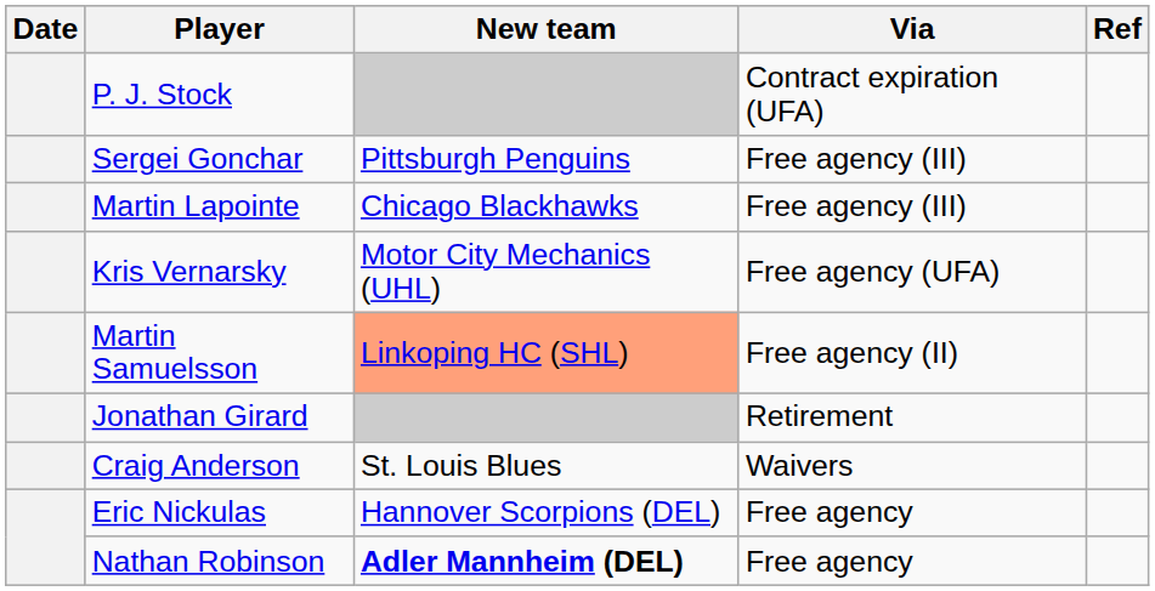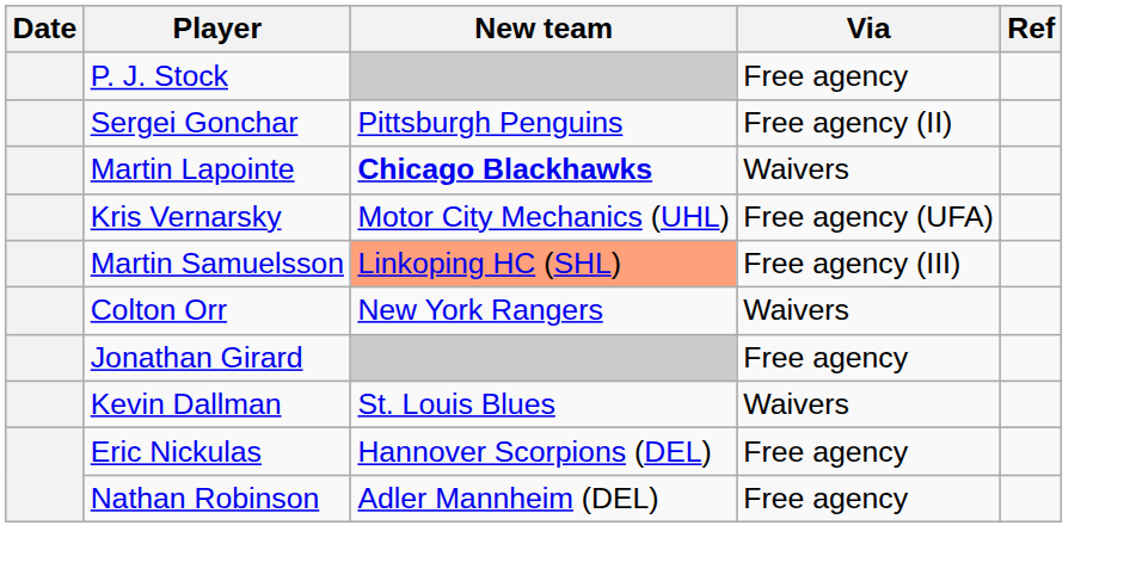P. J. Stock | Via: Contract expiration (UFA) -> Free agency
Sergei Gonchar | Via: Free agency (III) -> Free agency (II)
Martin Lapointe | New team: normal -> bold
Martin Lapointe | Via: Free agency (III) -> Waivers
Martin Samuelsson | Via: Free agency (II) -> Free agency (III)
+ row: Colton Orr | New York Rangers | Waivers
Jonathan Girard | Via: Retirement -> Free agency
+ row: Kevin Dallman | St. Louis Blues | Waivers
- row: Craig Anderson | St. Louis Blues | Waivers
Nathan Robinson | New team: bold -> normal
